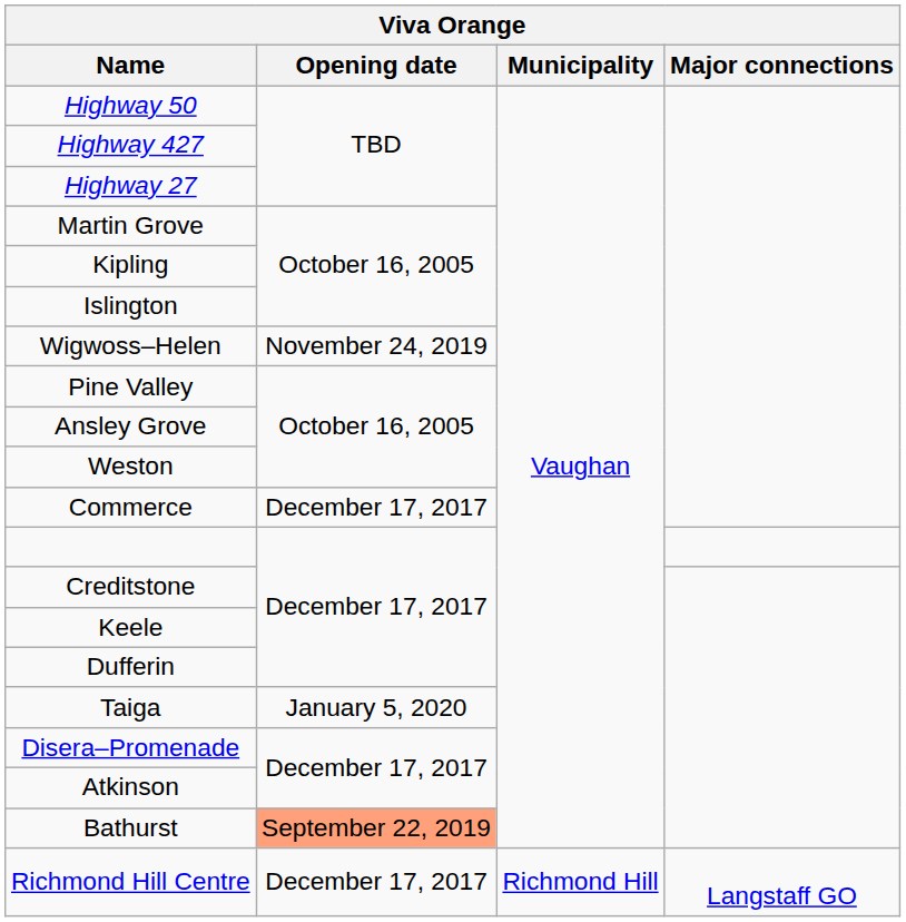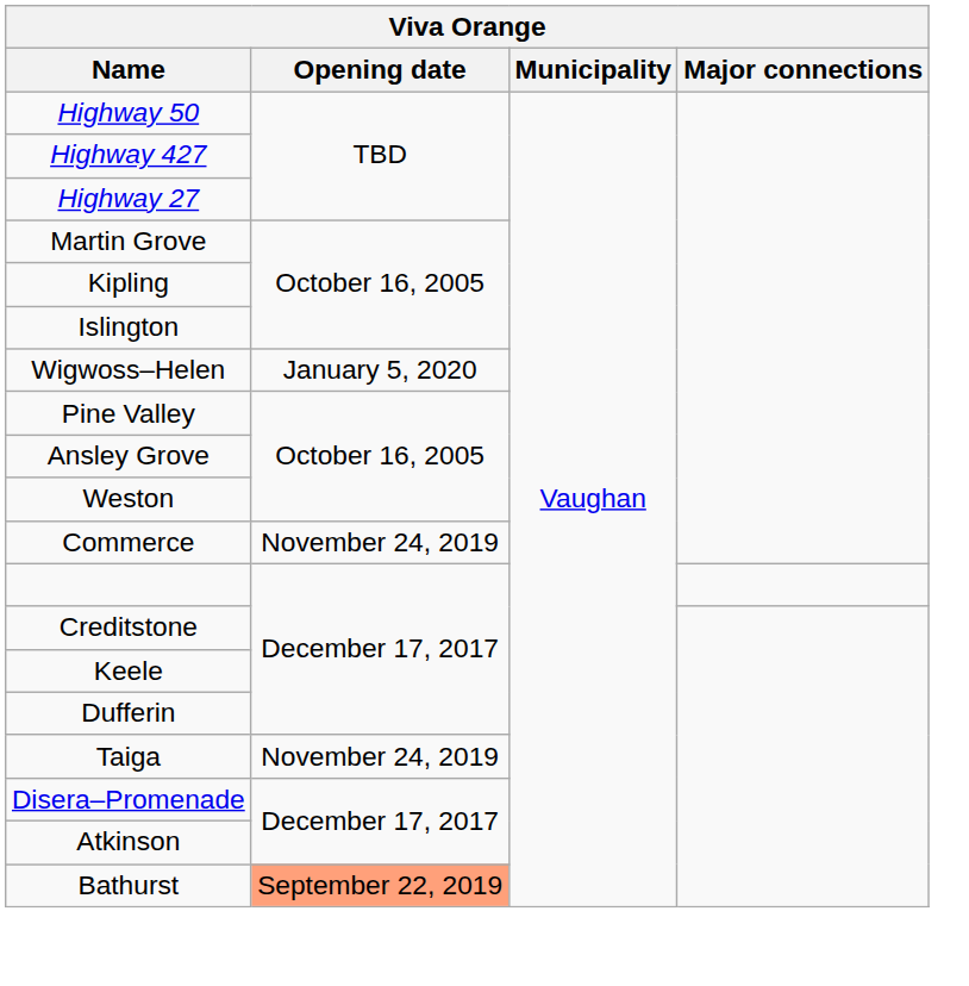Wigwoss–Helen | Opening date: November 24, 2019 -> January 5, 2020
Commerce | Opening date: December 17, 2017 -> November 24, 2019
Taiga | Opening date: January 5, 2020 -> November 24, 2019
- row: Richmond Hill Centre | December 17, 2017 | Richmond Hill | Langstaff GO
